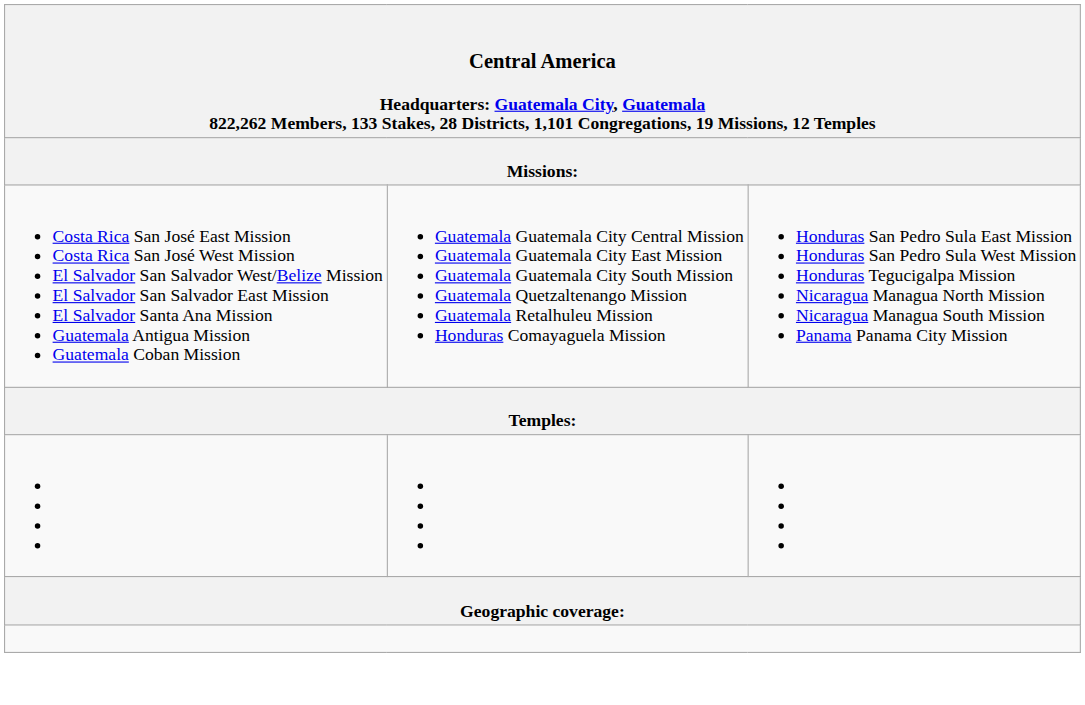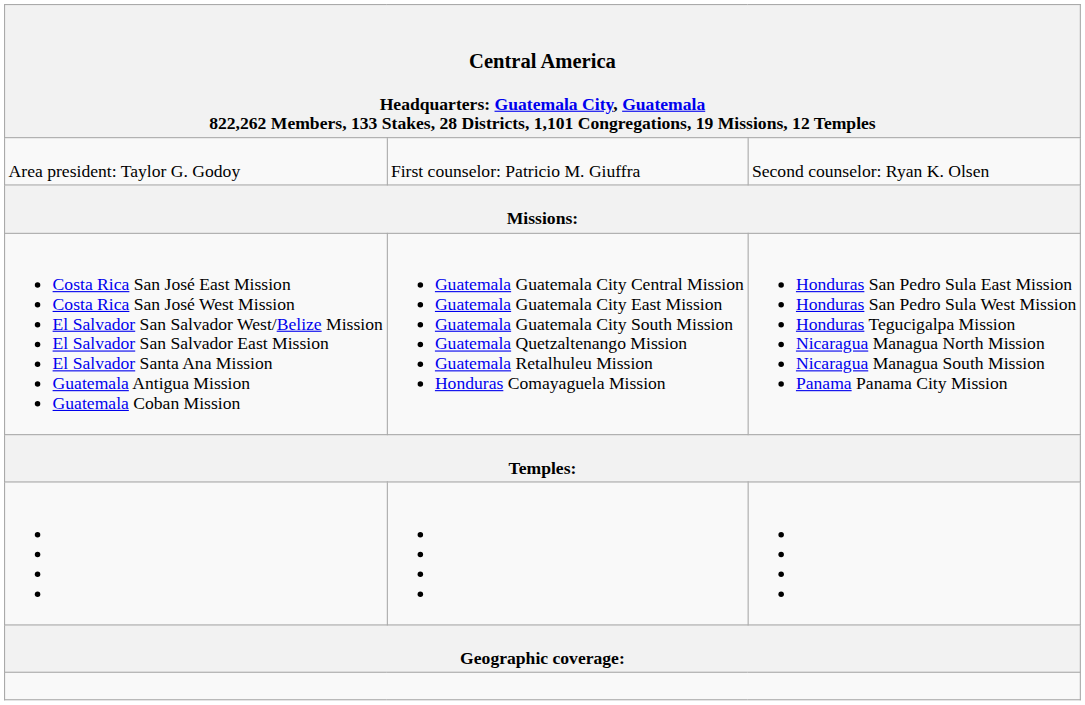+ row: Area president: Taylor G. Godoy | First counselor: Patricio M. Giuffra | Second counselor: Ryan K. Olsen
